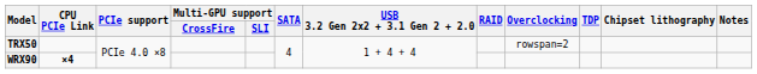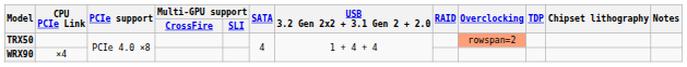TRX50 | Overclocking: no background -> lightsalmon background
WRX90 | CPU PCIe Link: bold -> normal
